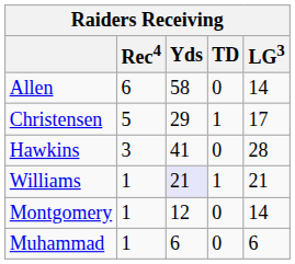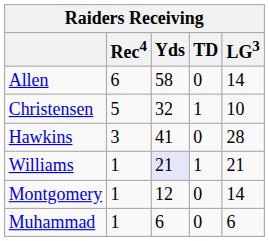Christensen | Yds: 29 -> 32
Christensen | LG3: 17 -> 10
